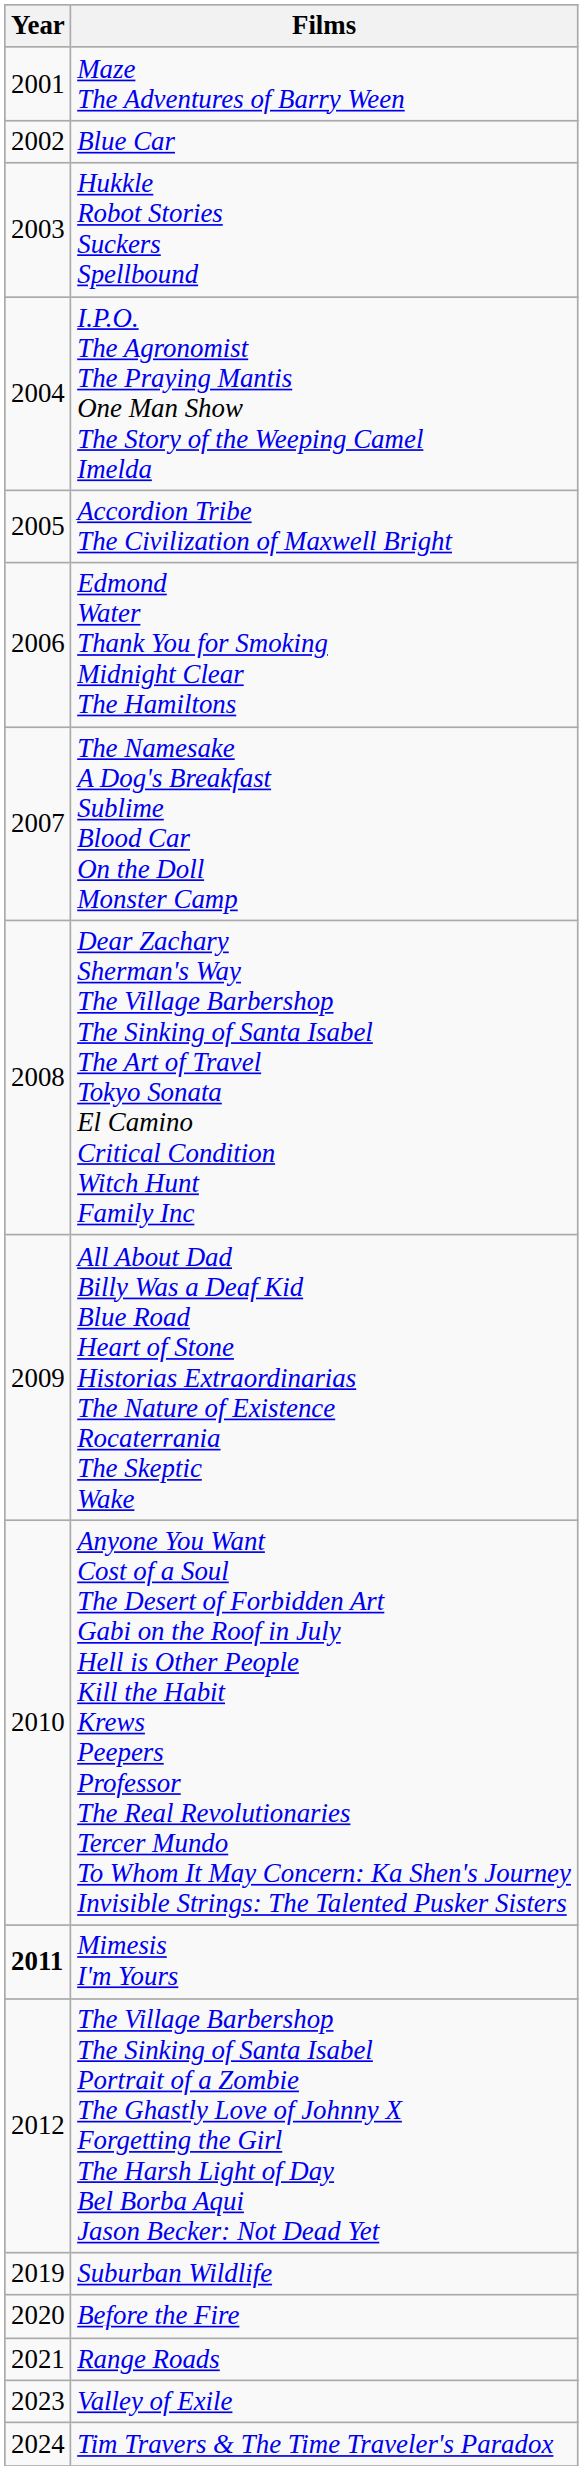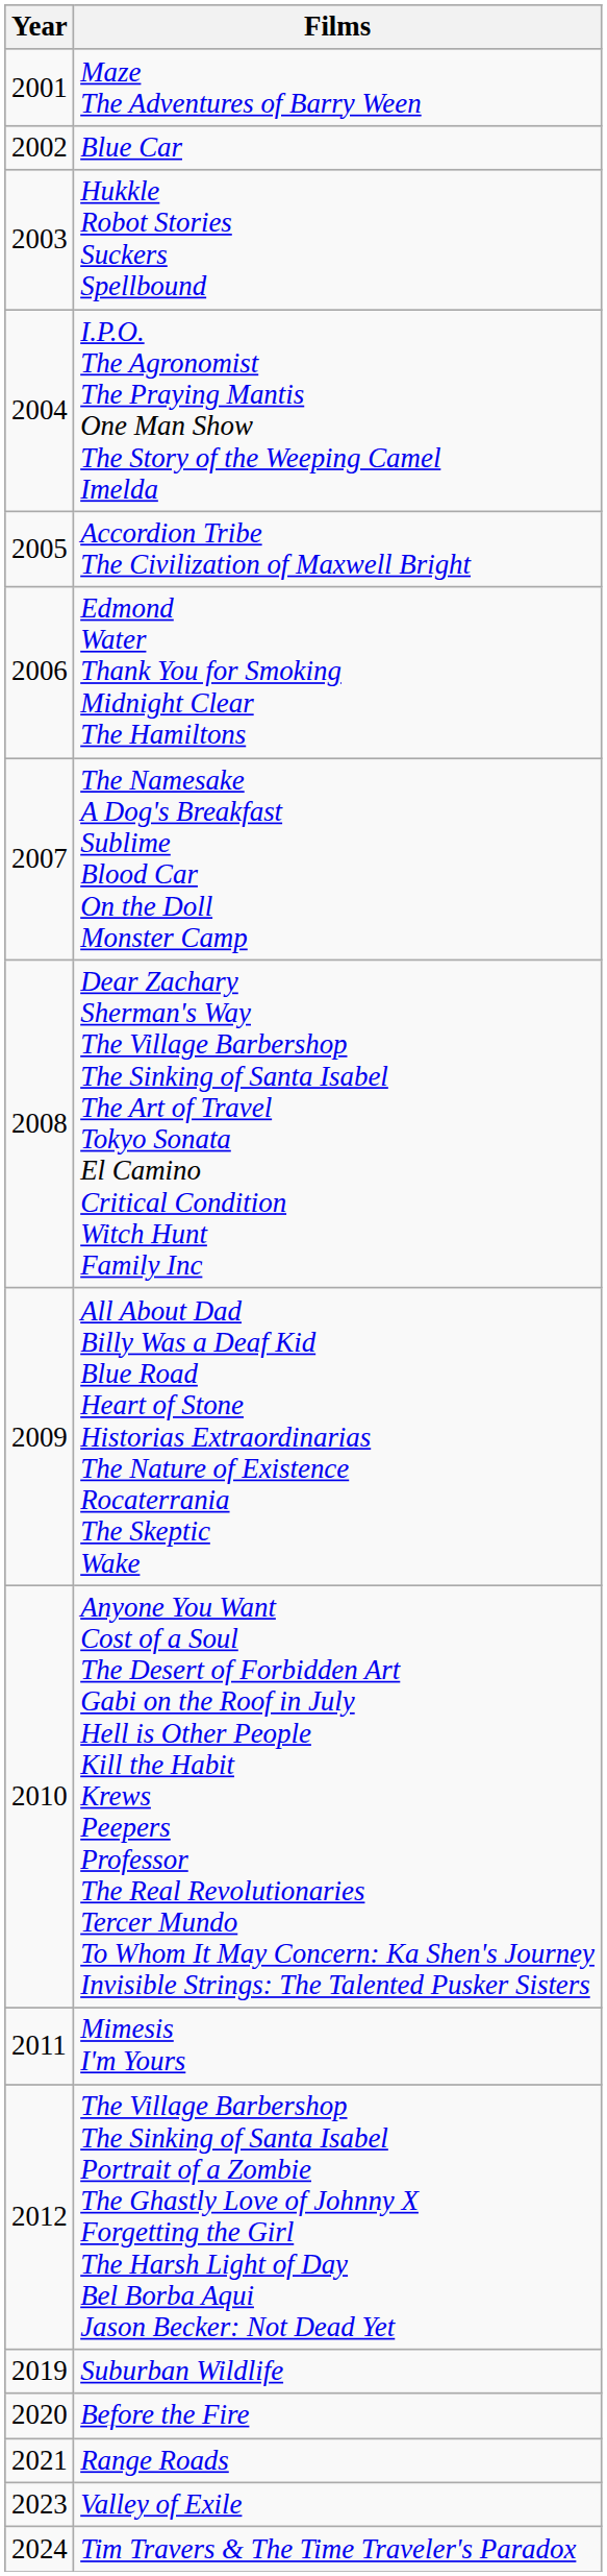Mimesis I'm Yours | Year: bold -> normal
